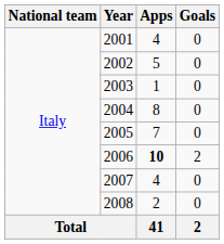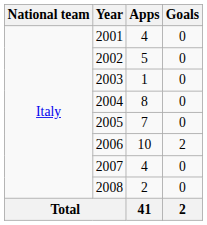2006 | Apps: bold -> normal
